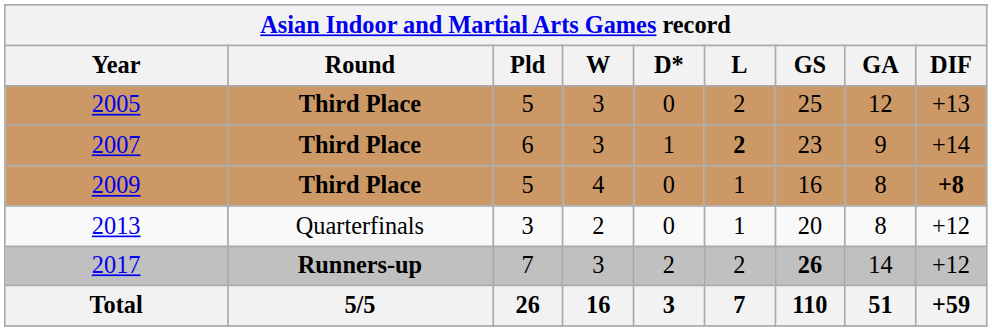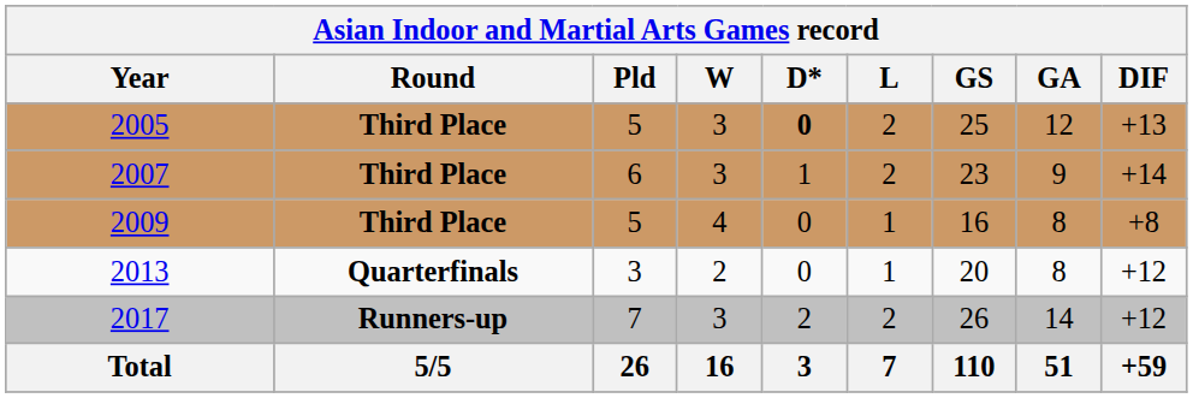2005 | D*: normal -> bold
2007 | L: bold -> normal
2009 | DIF: bold -> normal
2013 | Round: normal -> bold
2017 | GS: bold -> normal
